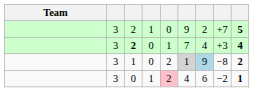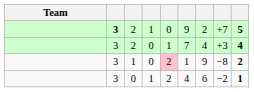row 2 | column 2: normal -> bold
row 3 | column 3: bold -> normal
row 4 | column 5: no background -> pink background
row 4 | column 6: lightgrey background -> no background
row 4 | column 7: lightblue background -> no background
row 5 | column 5: pink background -> no background
